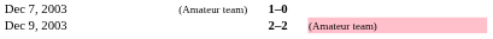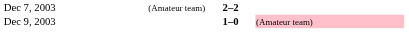Dec 7, 2003 | column 3: 1–0 -> 2–2
Dec 9, 2003 | column 3: 2–2 -> 1–0
